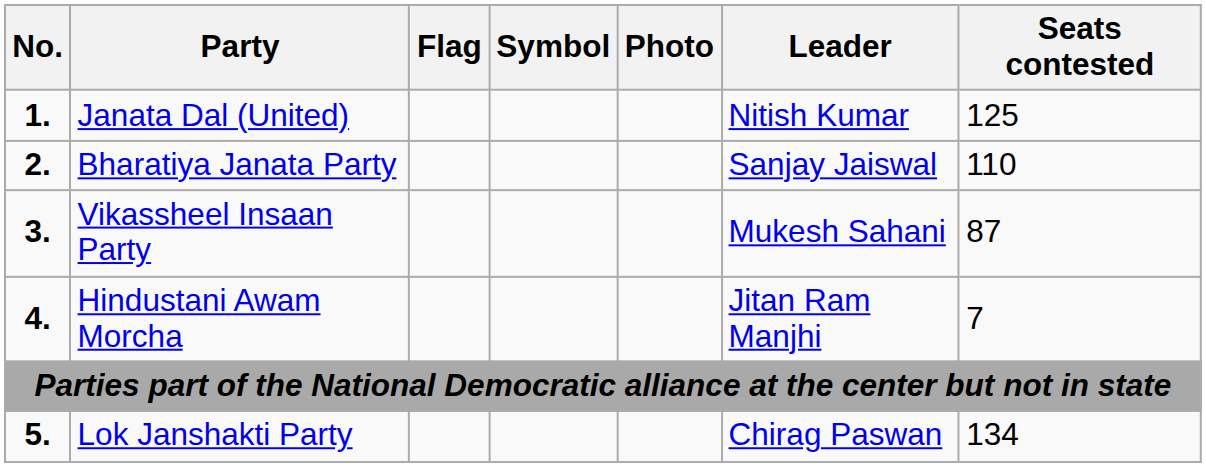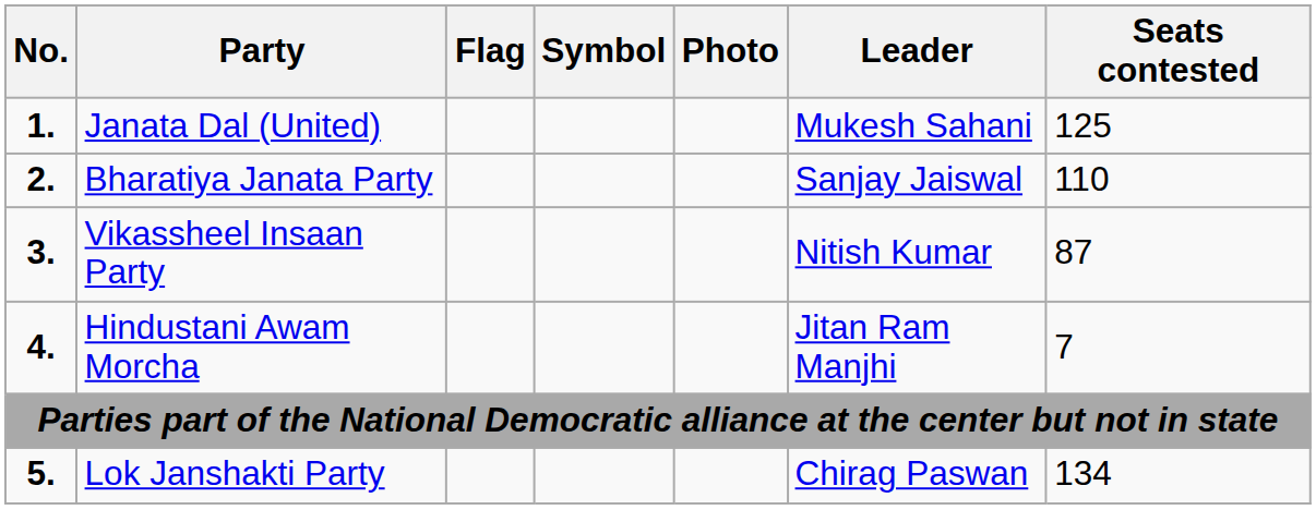Janata Dal (United) | Leader: Nitish Kumar -> Mukesh Sahani
Vikassheel Insaan Party | Leader: Mukesh Sahani -> Nitish Kumar
